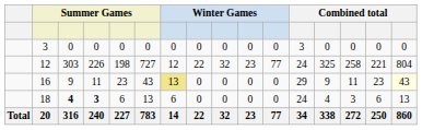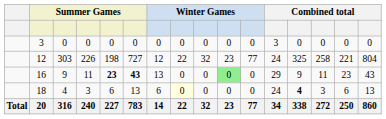16 | column 5: normal -> bold
16 | column 6: normal -> bold
16 | column 7: khaki background -> no background
16 | column 10: no background -> lightgreen background
16 | column 16: lightyellow background -> no background
18 | column 3: bold -> normal
18 | column 4: bold -> normal
18 | column 8: no background -> lightyellow background
18 | column 13: normal -> bold
